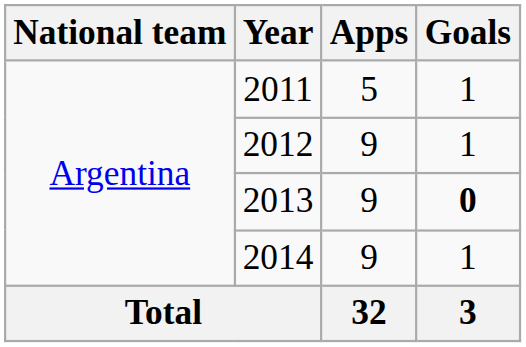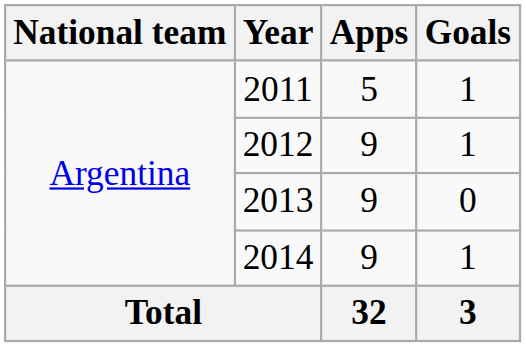2013 | Goals: bold -> normal
